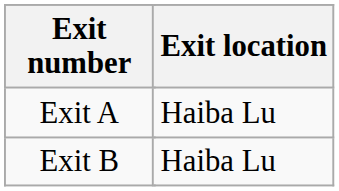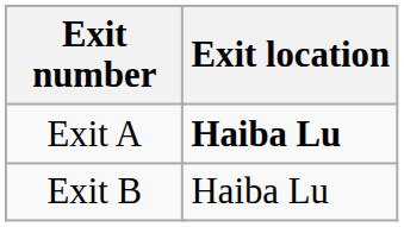Exit A | Exit location: normal -> bold
